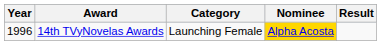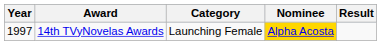14th TVyNovelas Awards | Year: 1996 -> 1997
